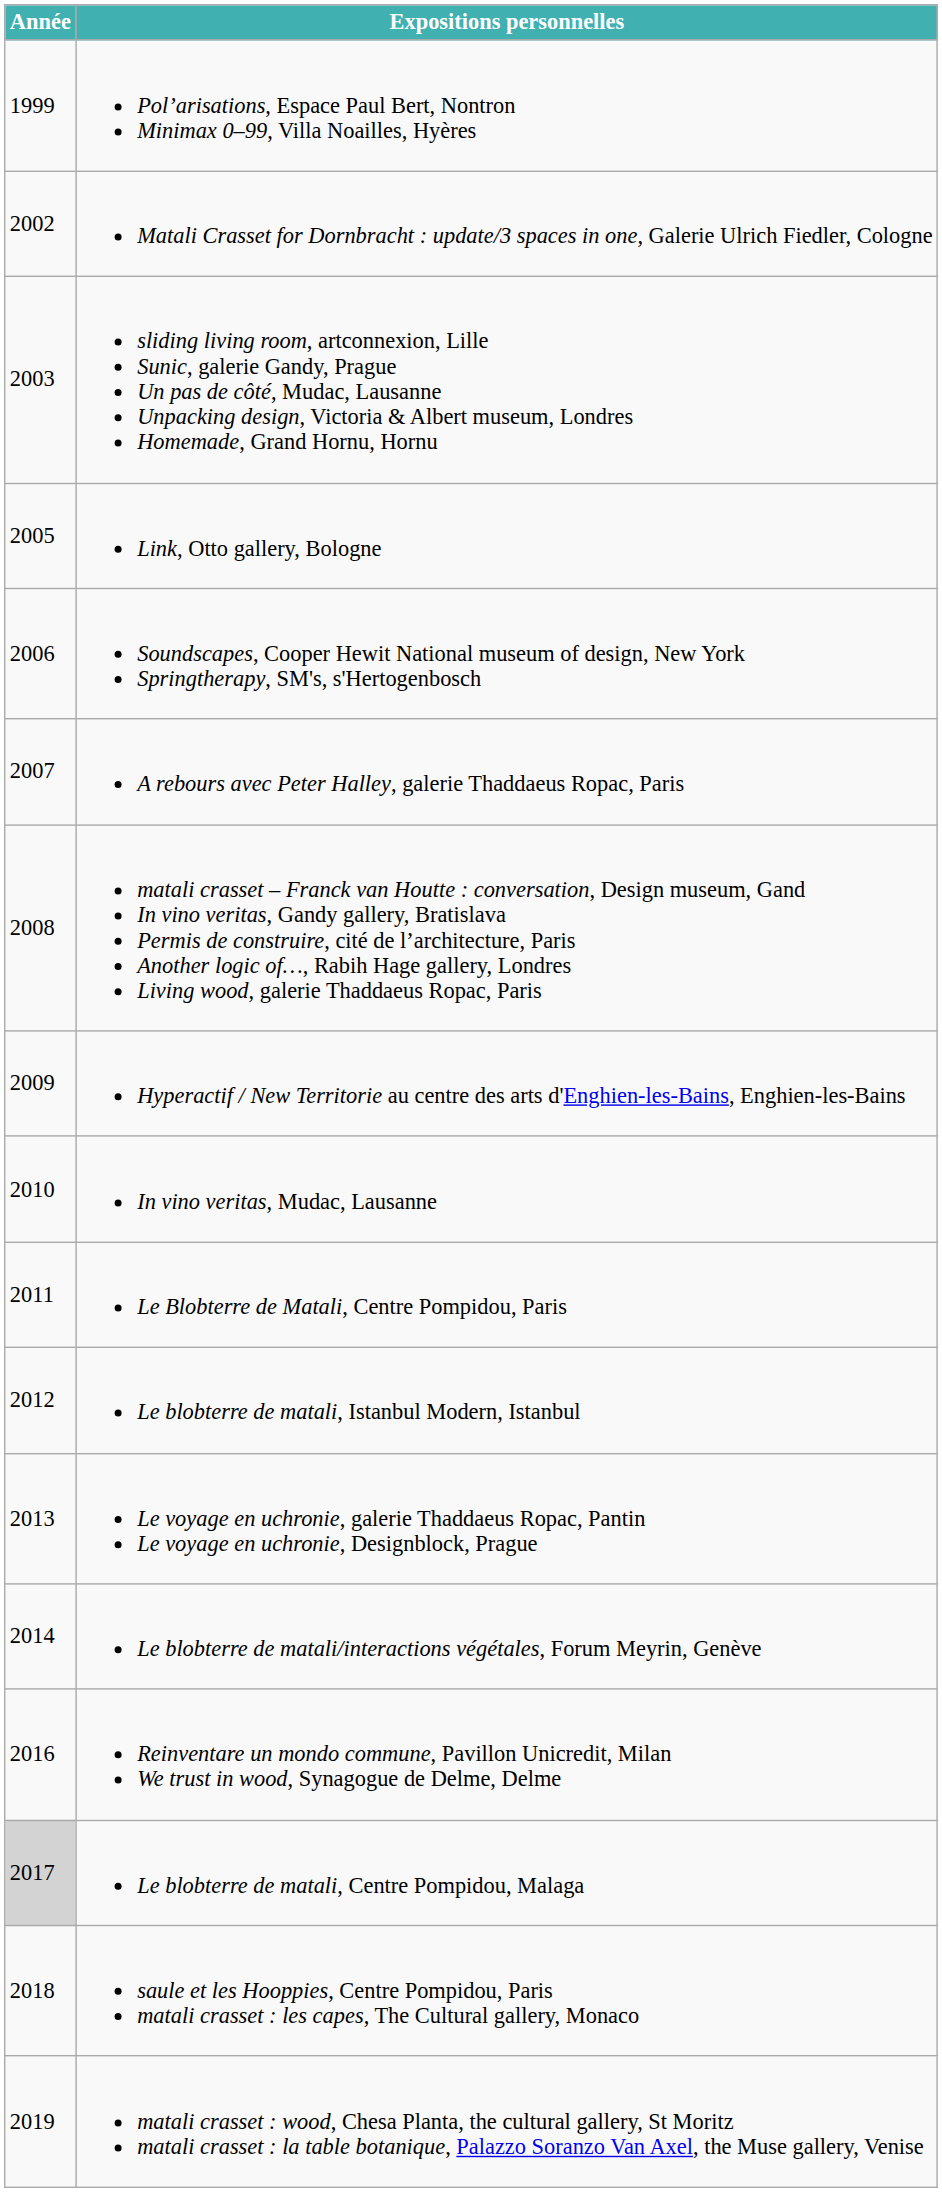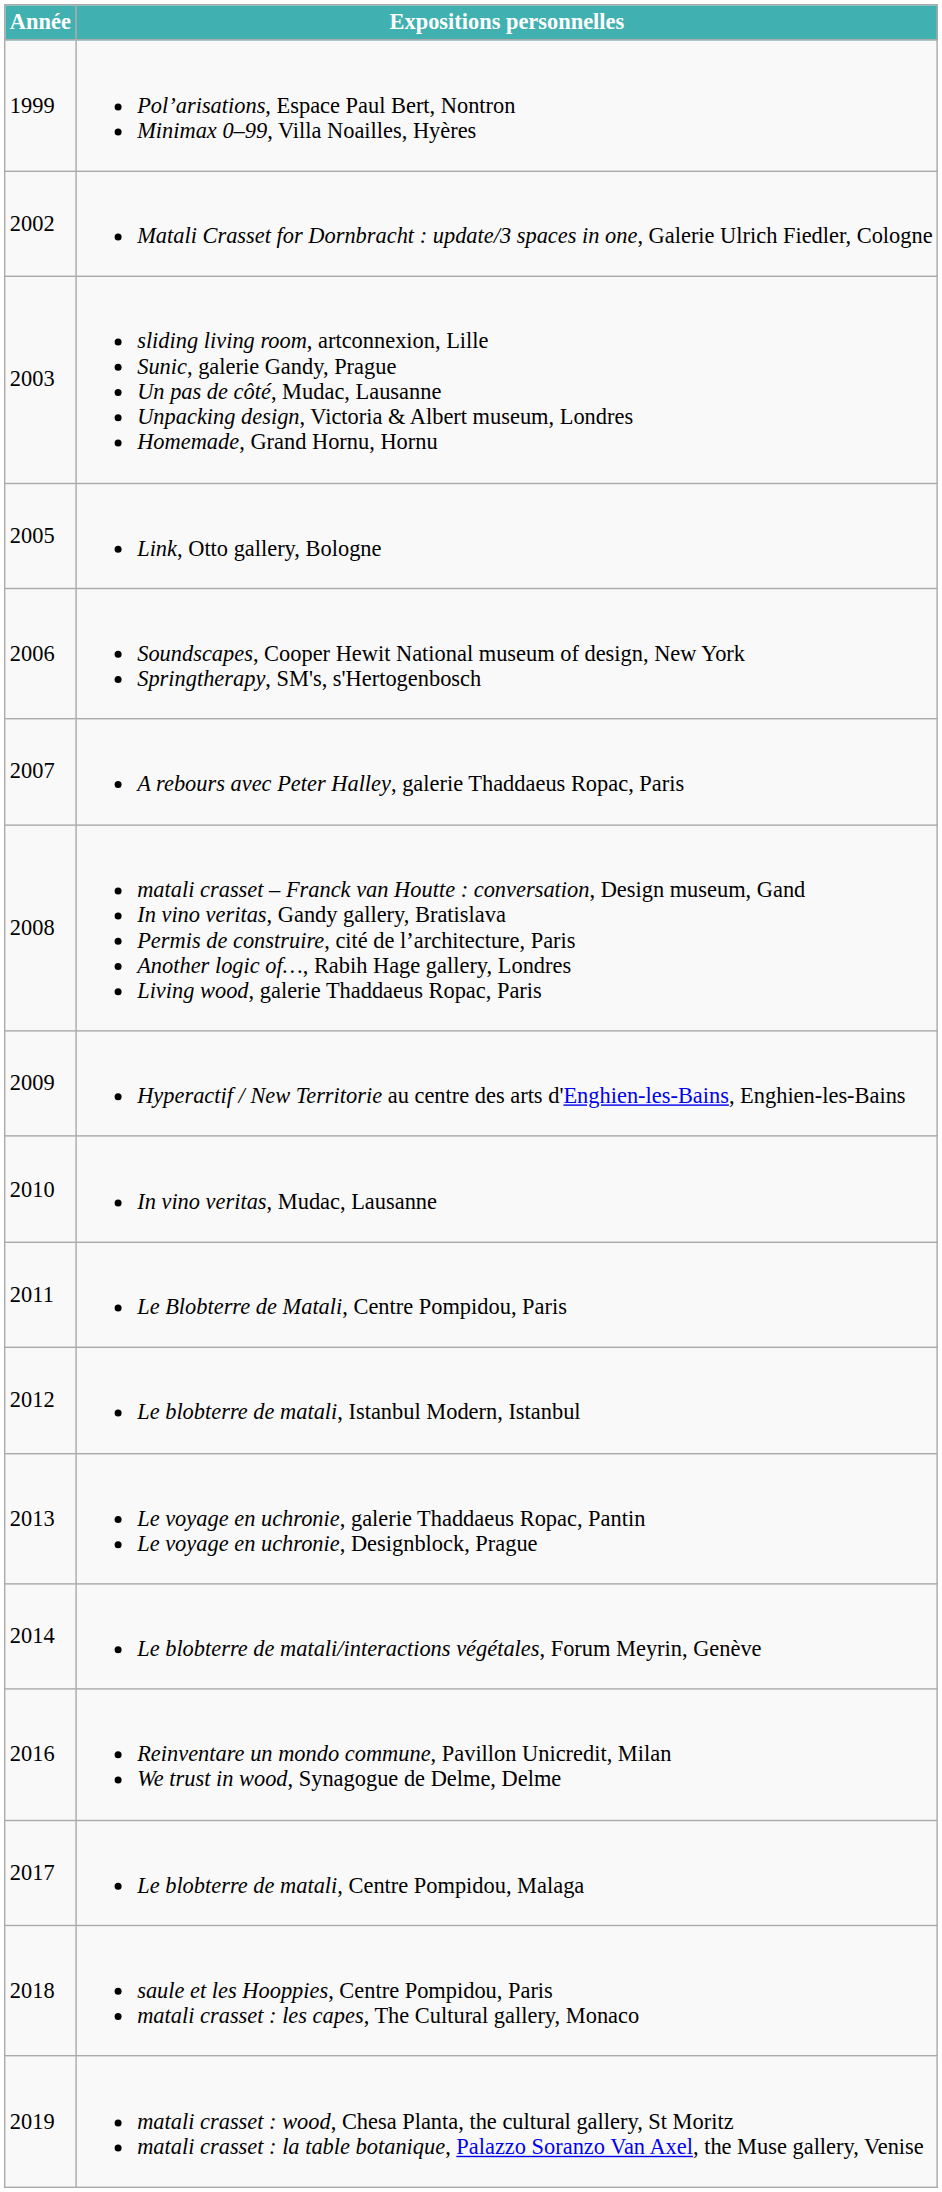Le blobterre de matali, Centre Pompidou, Malaga | Année: lightgrey background -> no background
